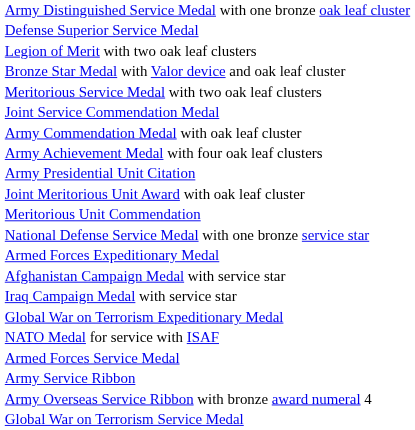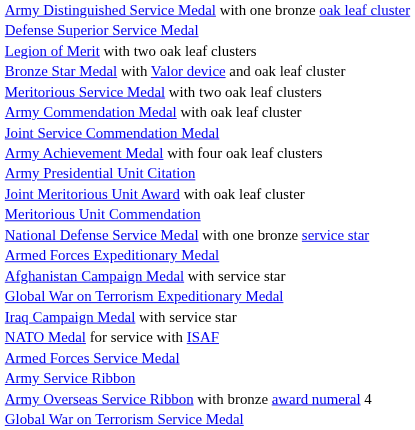row 6 | column 1: Joint Service Commendation Medal -> Army Commendation Medal with oak leaf cluster
row 7 | column 1: Army Commendation Medal with oak leaf cluster -> Joint Service Commendation Medal
row 15 | column 1: Iraq Campaign Medal with service star -> Global War on Terrorism Expeditionary Medal
row 16 | column 1: Global War on Terrorism Expeditionary Medal -> Iraq Campaign Medal with service star
